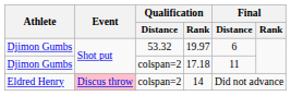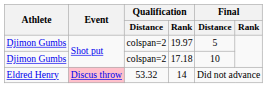19.97 | Qualification / Distance: 53.32 -> colspan=2
19.97 | Final / Distance: 6 -> 5
17.18 | Final / Distance: 11 -> 10
14 | Qualification / Distance: colspan=2 -> 53.32
